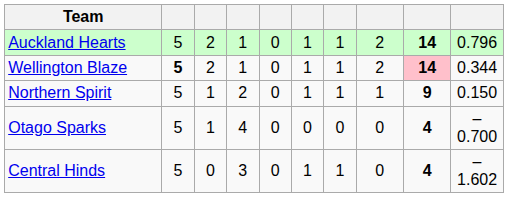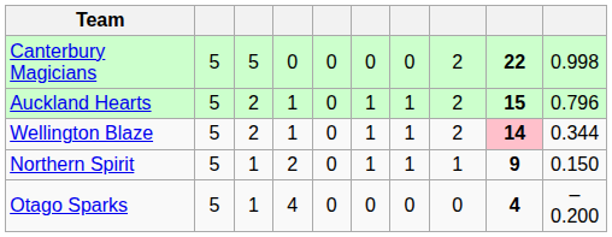+ row: Canterbury Magicians | 5 | 5 | 0 | 0 | 0 | 0 | 2 | 22 | 0.998
Auckland Hearts | column 9: 14 -> 15
Wellington Blaze | column 2: bold -> normal
Otago Sparks | column 10: –0.700 -> –0.200
- row: Central Hinds | 5 | 0 | 3 | 0 | 1 | 1 | 0 | 4 | –1.602
